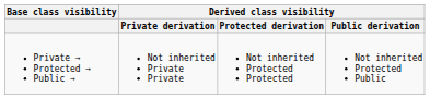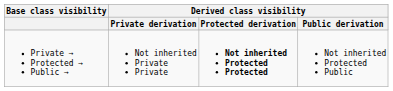Private → Protected → Public → | Derived class visibility / Protected derivation: normal -> bold
